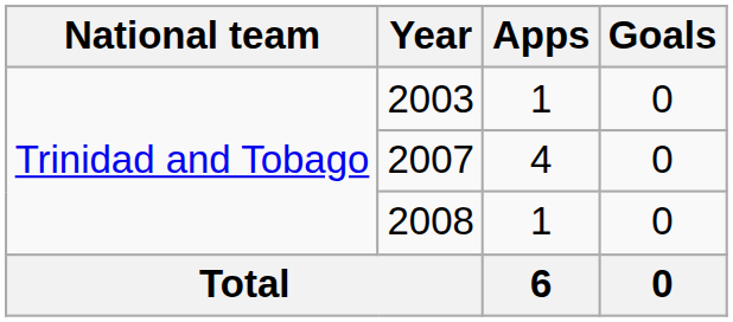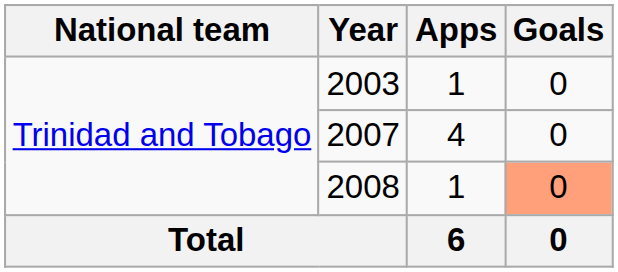2008 | Goals: no background -> lightsalmon background
